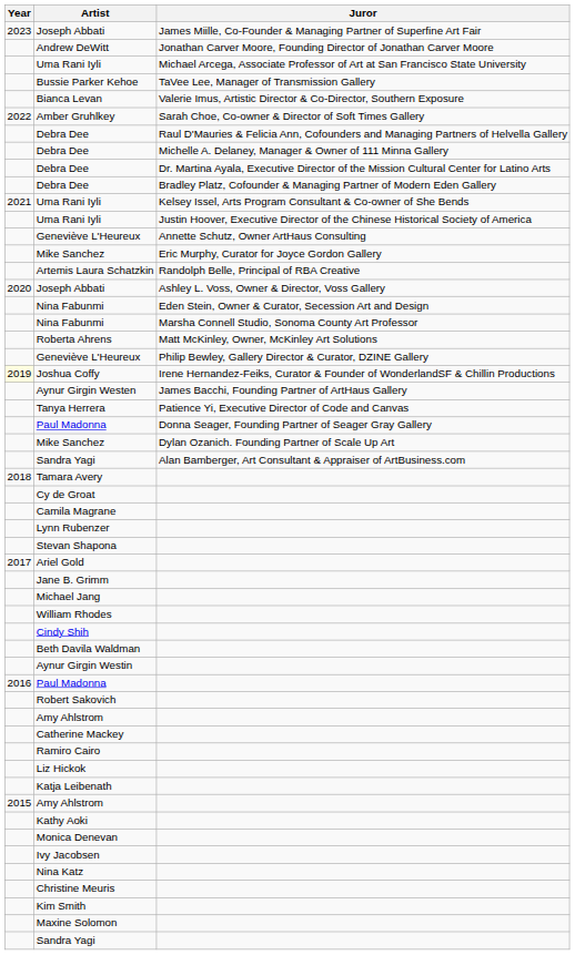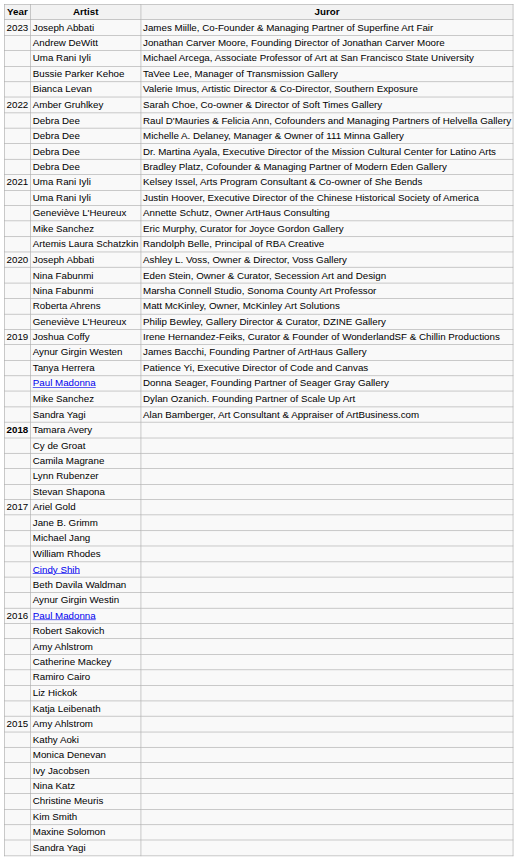Joshua Coffy | Year: lightyellow background -> no background
Tamara Avery | Year: normal -> bold
